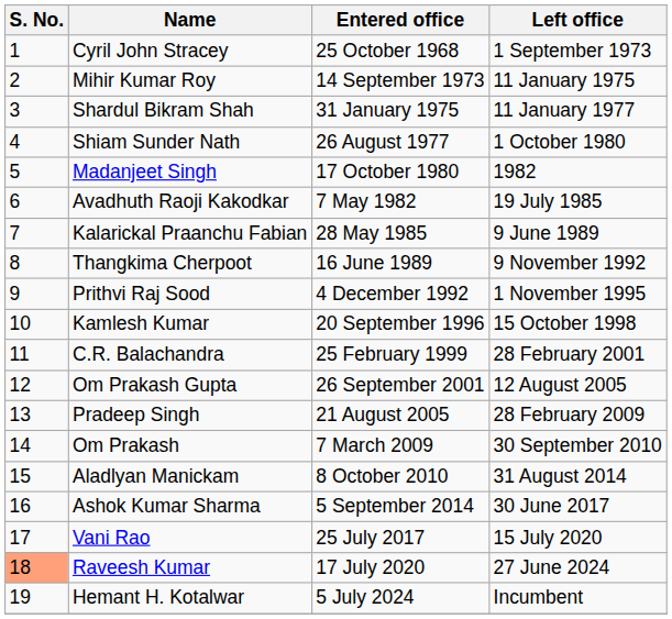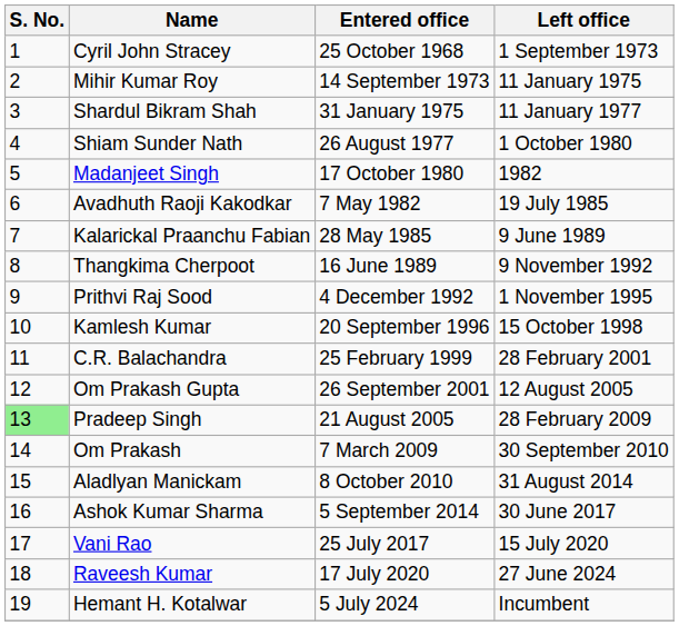Pradeep Singh | S. No.: no background -> lightgreen background
Raveesh Kumar | S. No.: lightsalmon background -> no background
